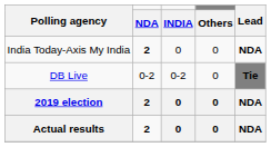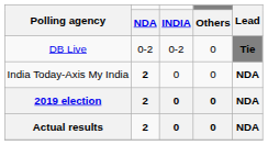rows swapped: DB Live <-> India Today-Axis My India
